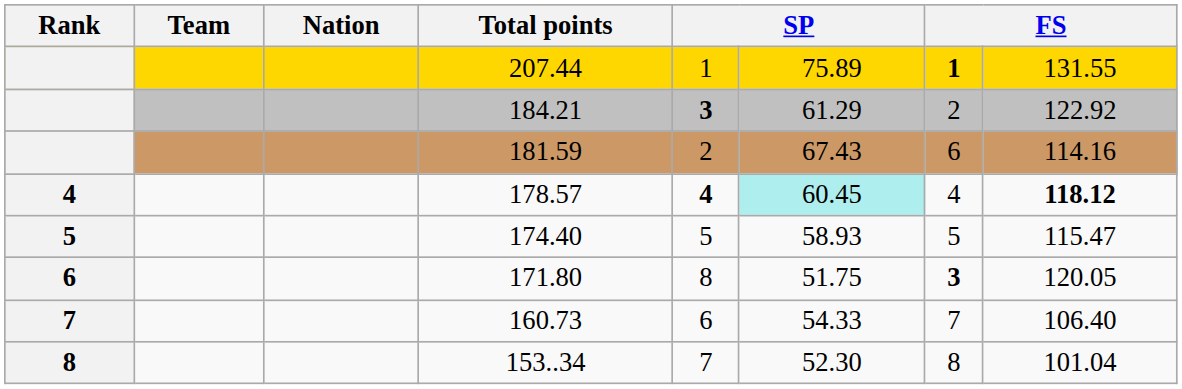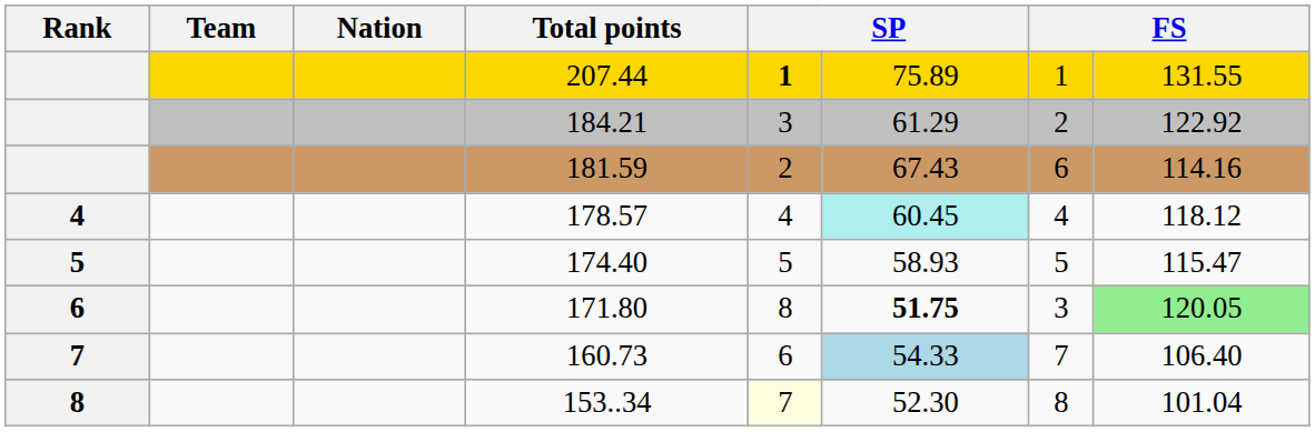207.44 | column 5: normal -> bold
207.44 | column 7: bold -> normal
184.21 | column 5: bold -> normal
178.57 | column 5: bold -> normal
178.57 | column 8: bold -> normal
171.80 | column 6: normal -> bold
171.80 | column 7: bold -> normal
171.80 | column 8: no background -> lightgreen background
160.73 | column 6: no background -> lightblue background
153..34 | column 5: no background -> lightyellow background
